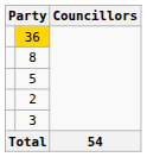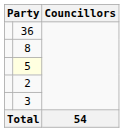36 | column 2: gold background -> no background
5 | column 2: no background -> lightyellow background
